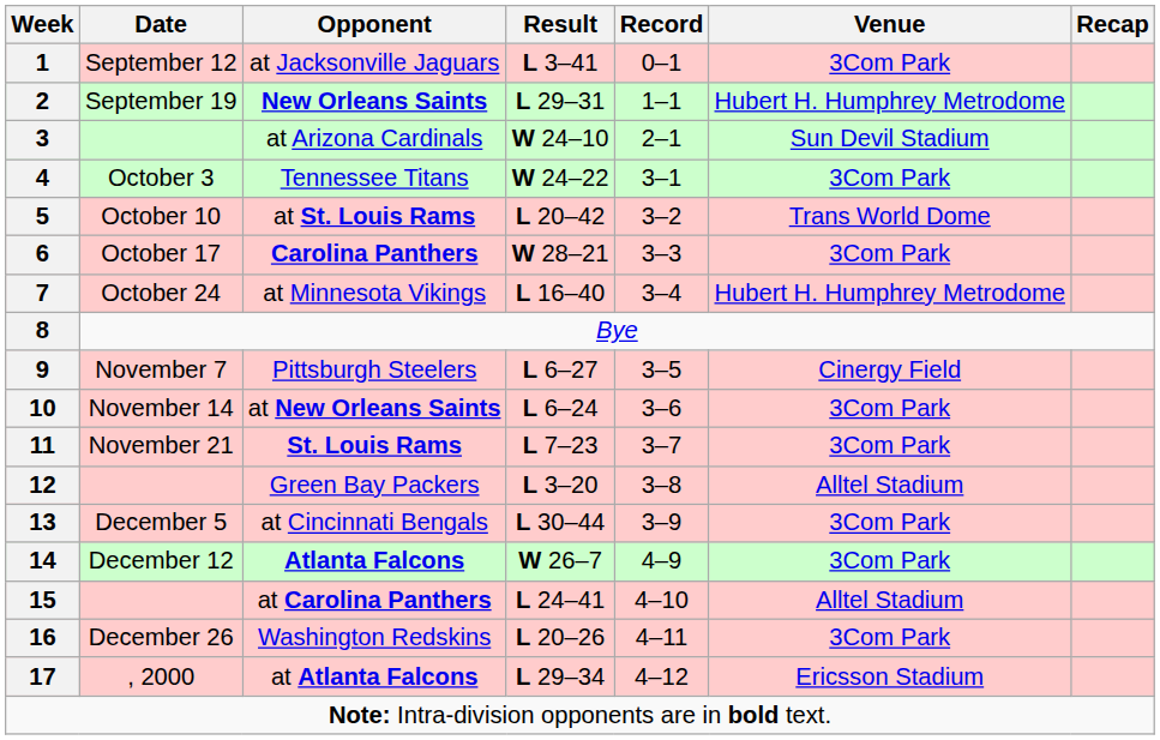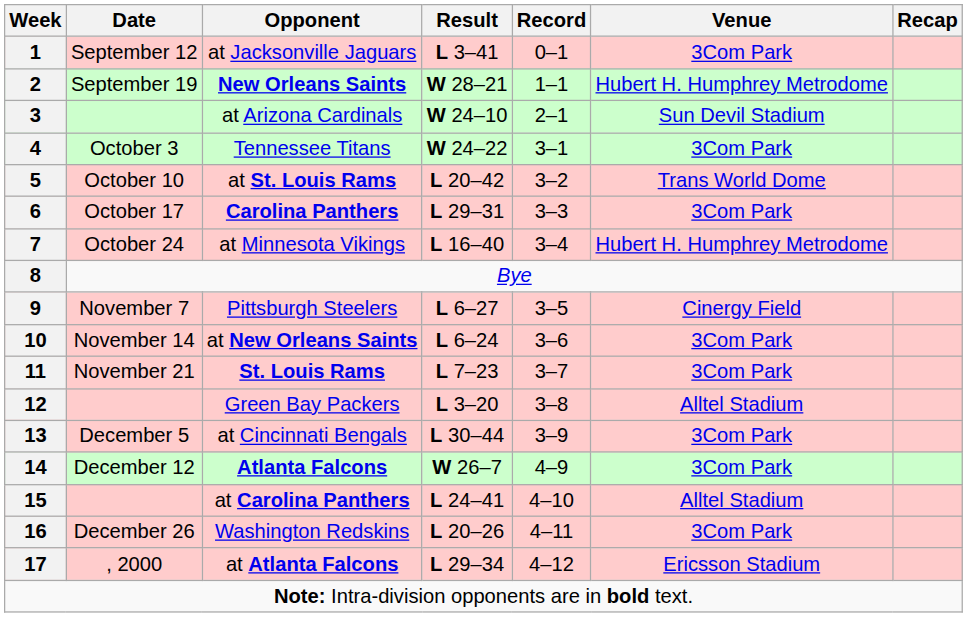2 | Result: L 29–31 -> W 28–21
6 | Result: W 28–21 -> L 29–31
